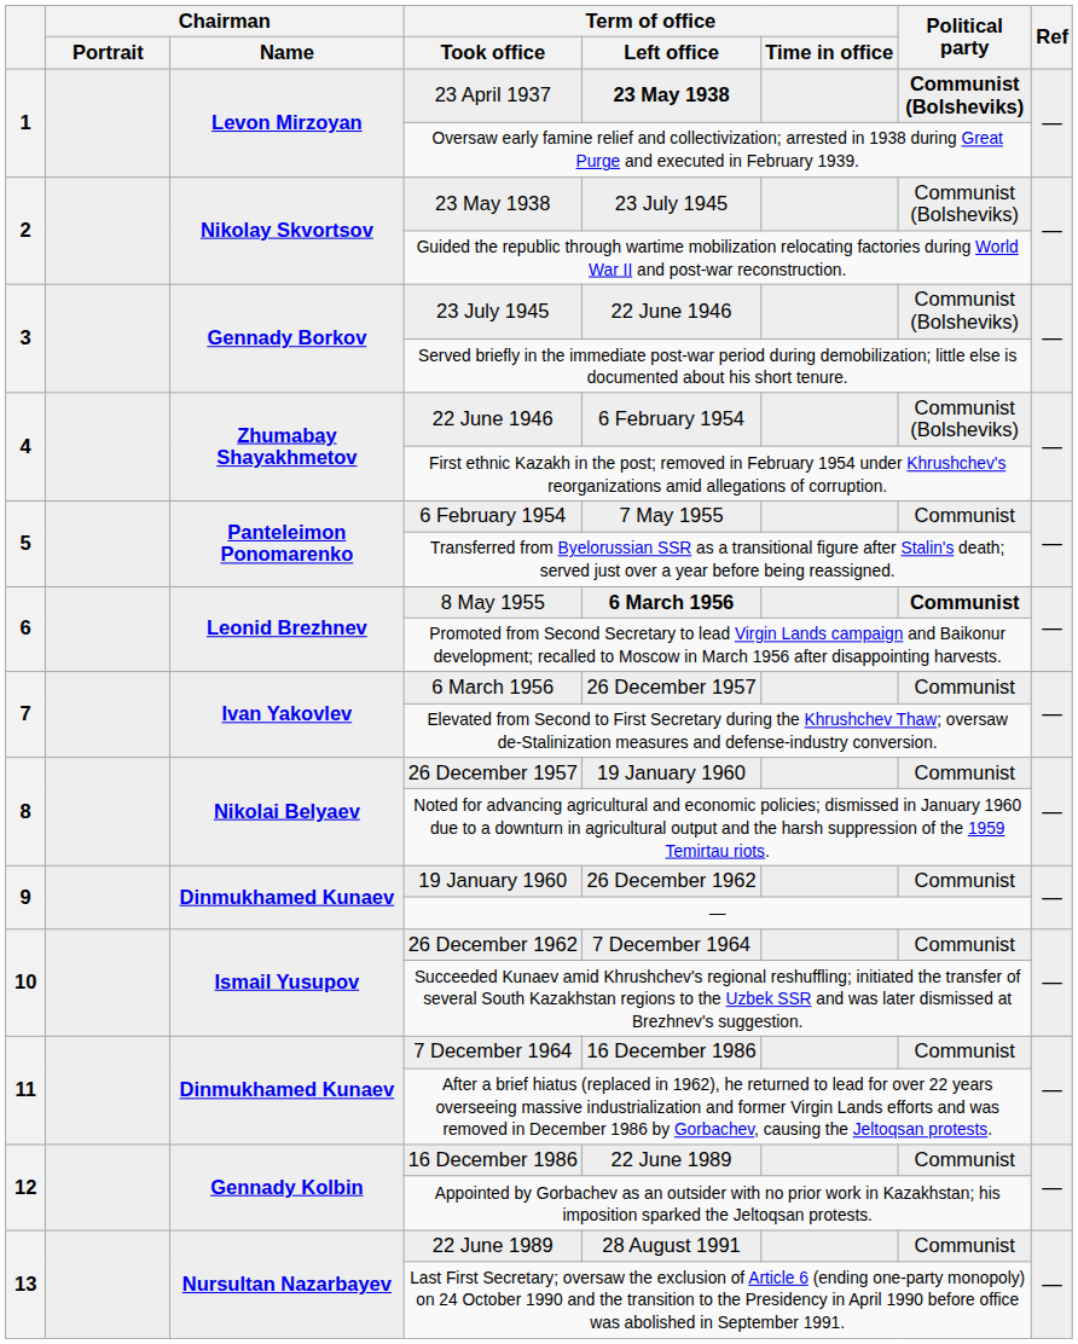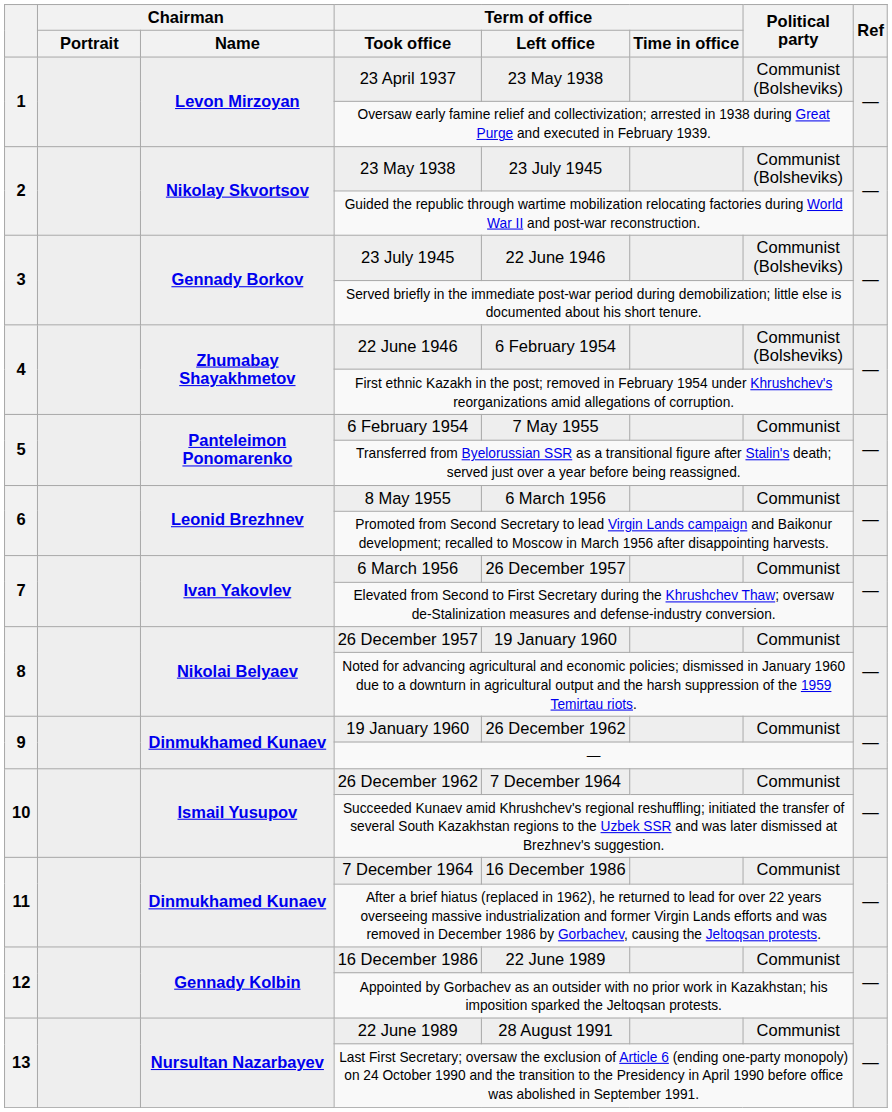23 April 1937 | Term of office / Left office: bold -> normal
23 April 1937 | Political party: bold -> normal
8 May 1955 | Term of office / Left office: bold -> normal
8 May 1955 | Political party: bold -> normal
